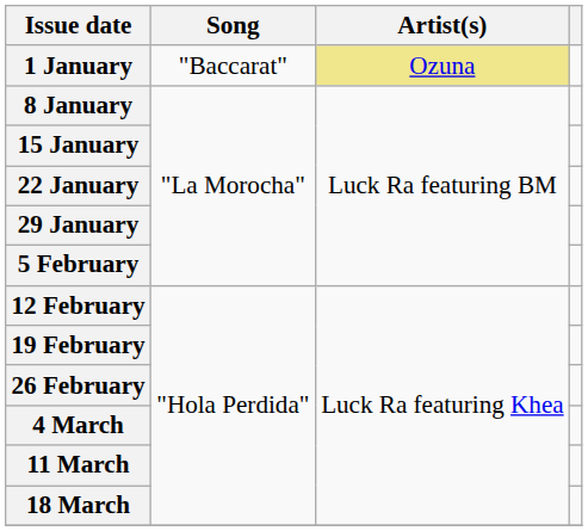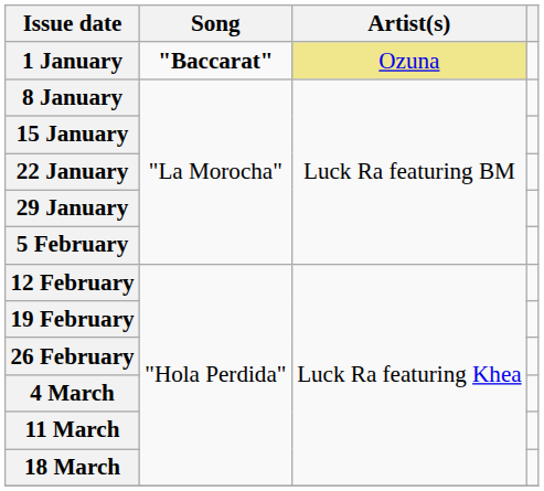1 January | Song: normal -> bold
